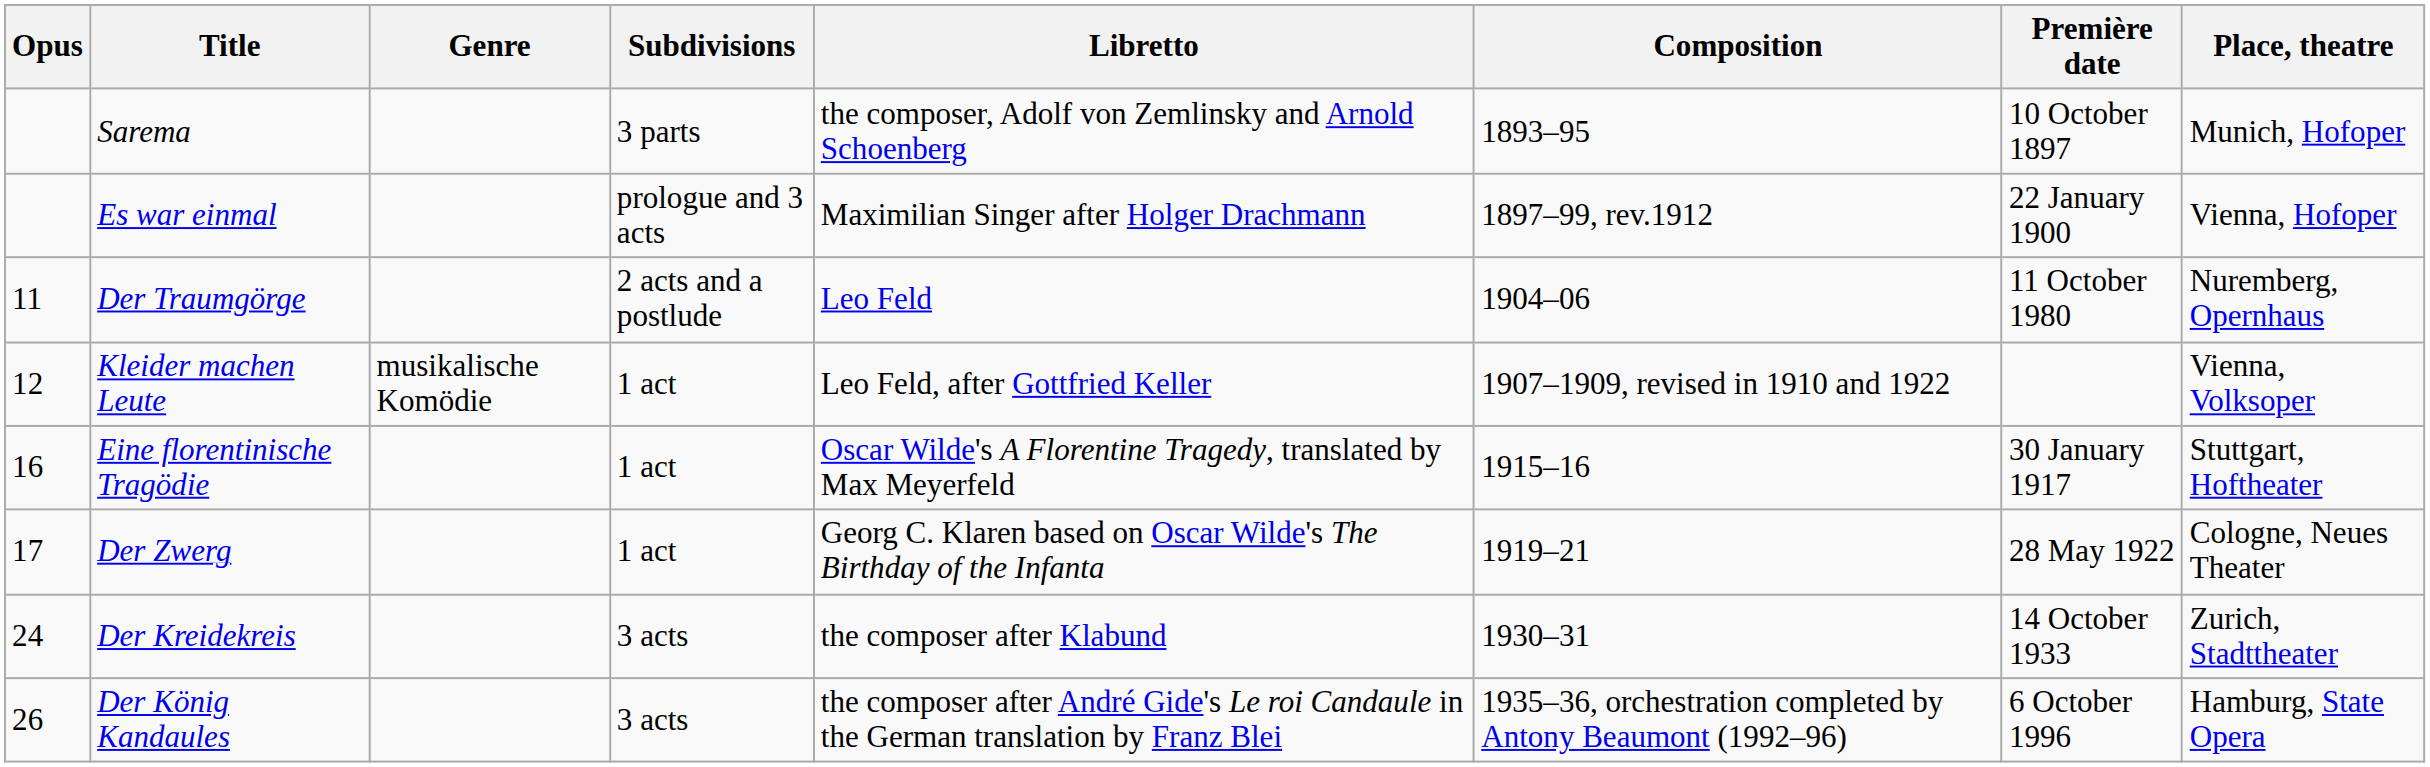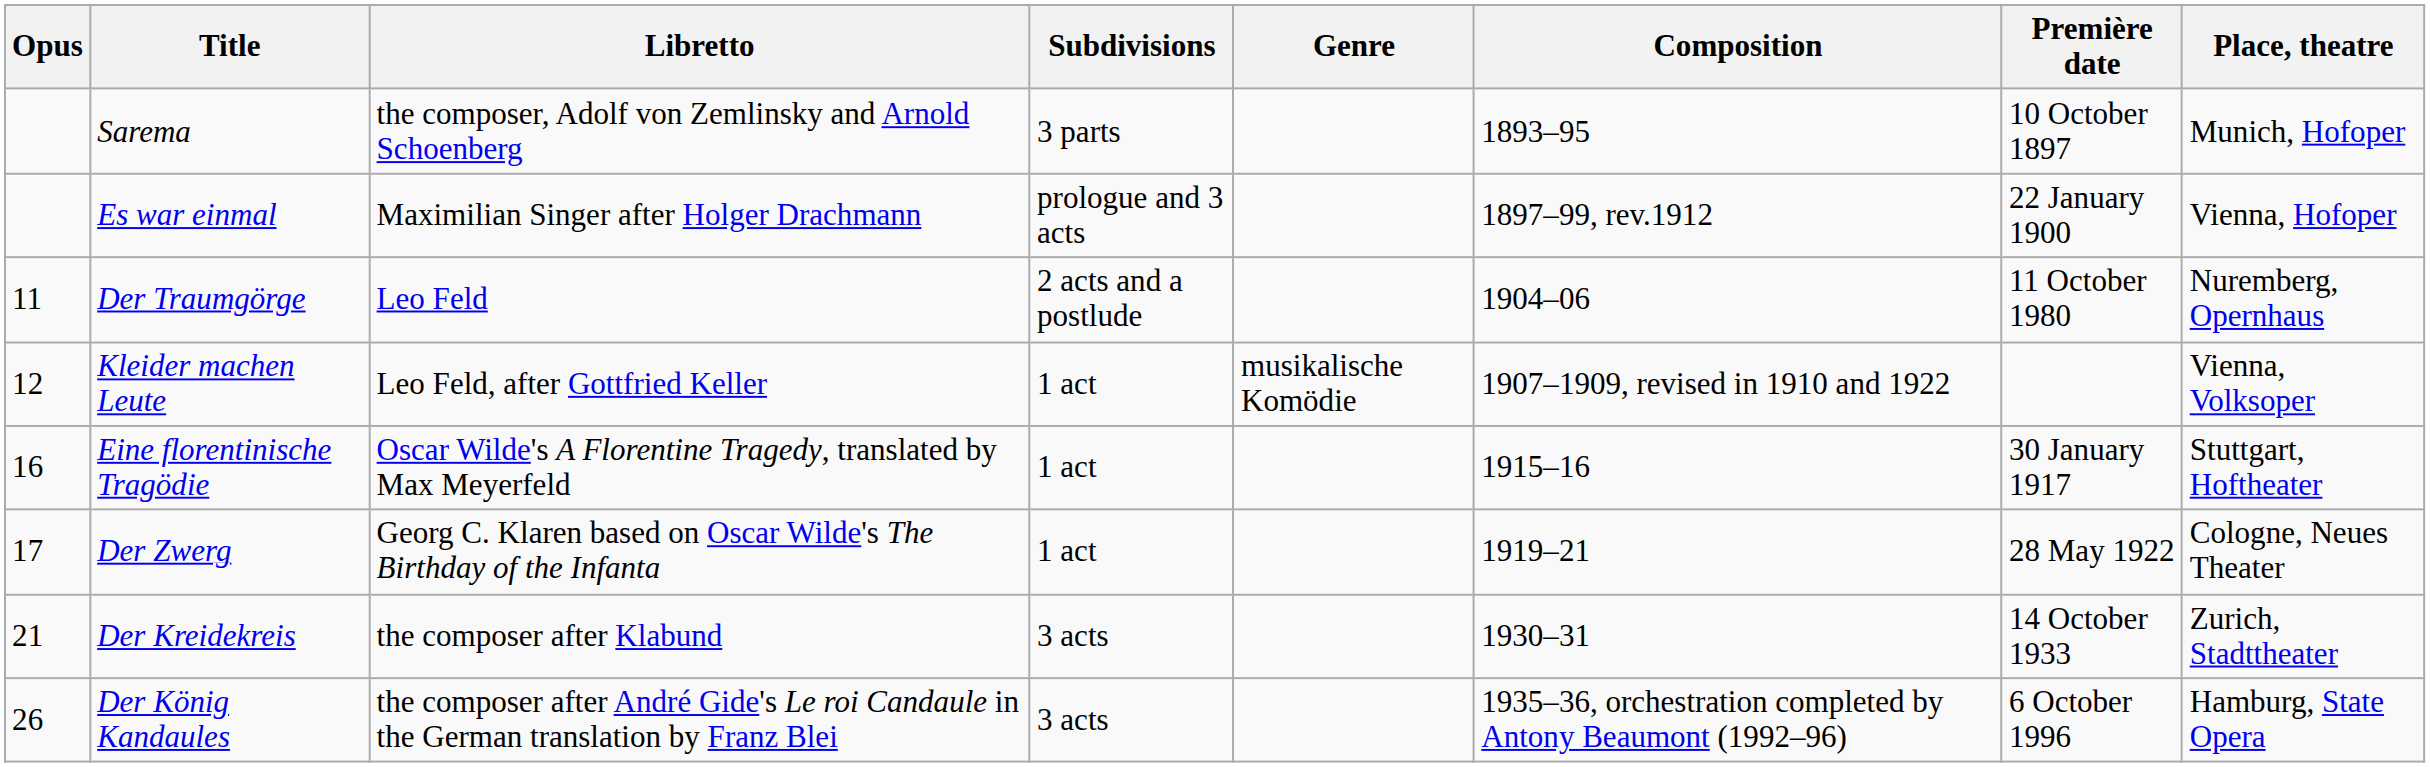columns swapped: Genre <-> Libretto
Der Kreidekreis | Opus: 24 -> 21
